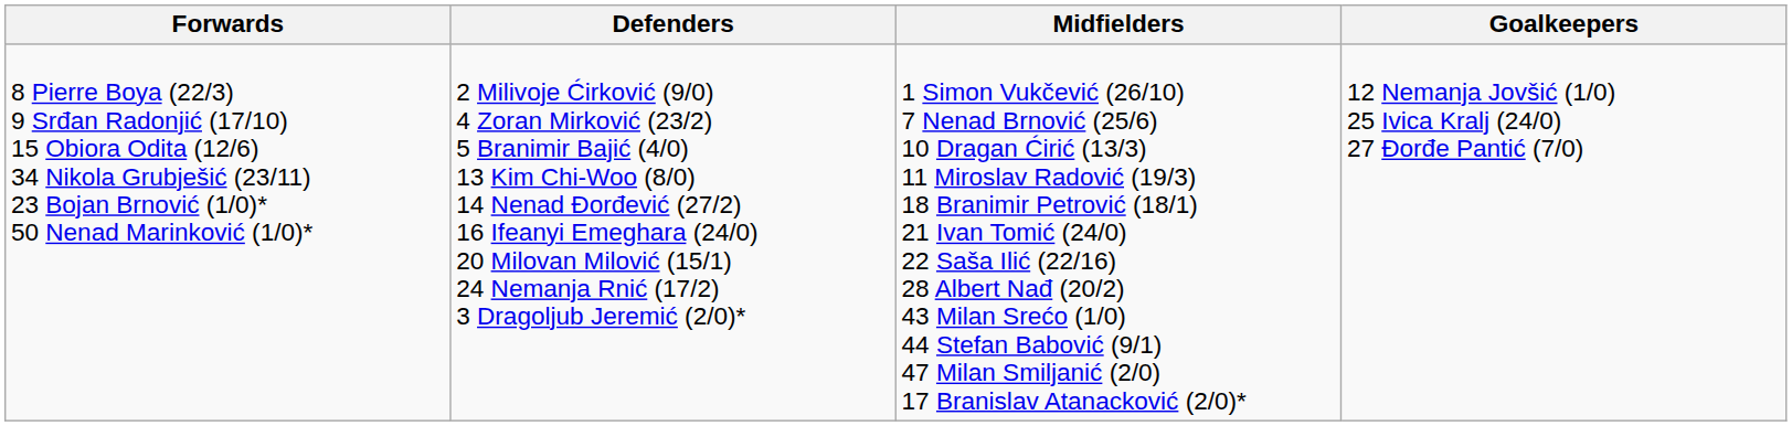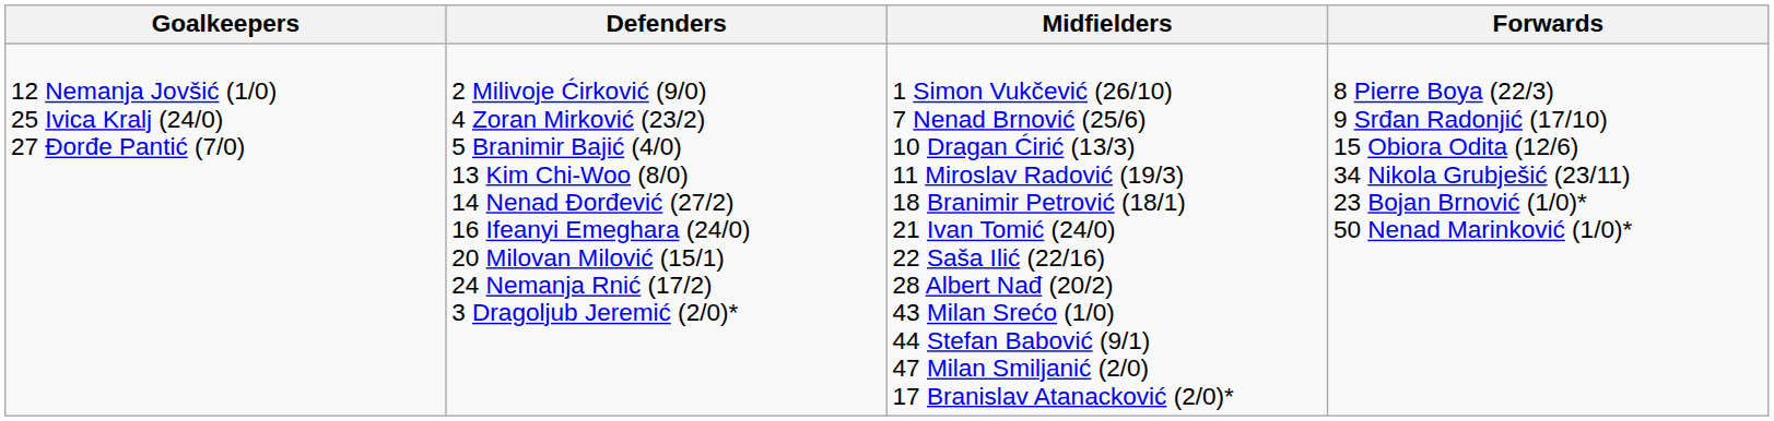columns swapped: Goalkeepers <-> Forwards
